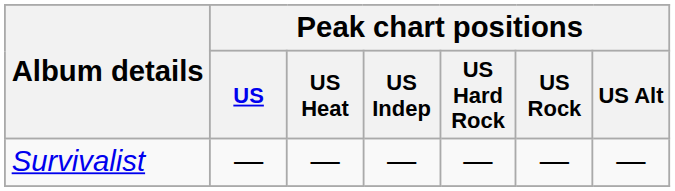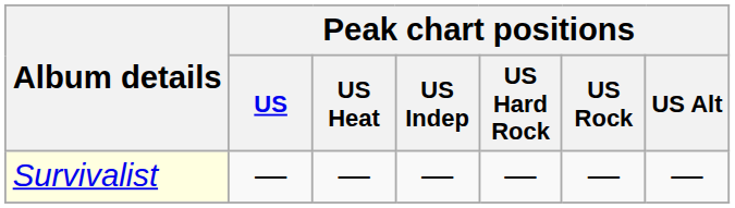Survivalist | Album details: no background -> lightyellow background
